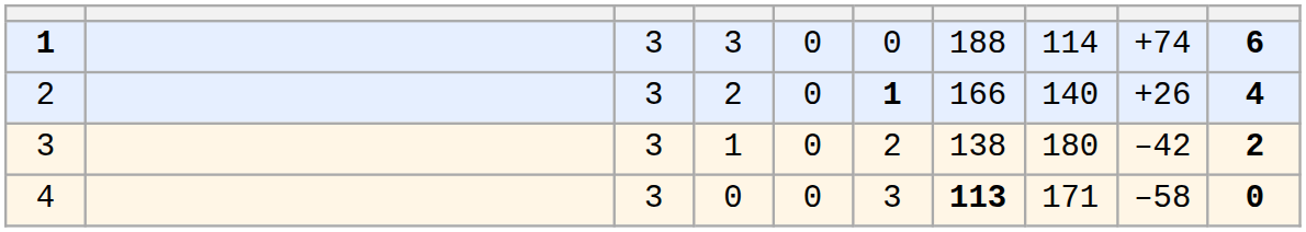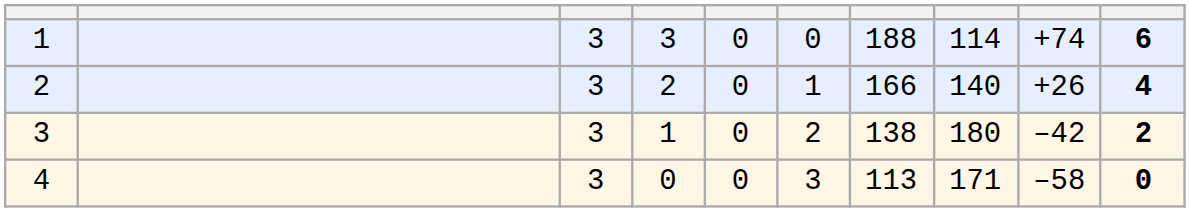row 2 | column 1: bold -> normal
row 3 | column 6: bold -> normal
row 5 | column 7: bold -> normal
